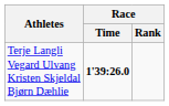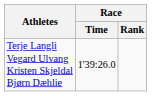Terje Langli Vegard Ulvang Kristen Skjeldal Bjørn Dæhlie | Race / Time: bold -> normal
